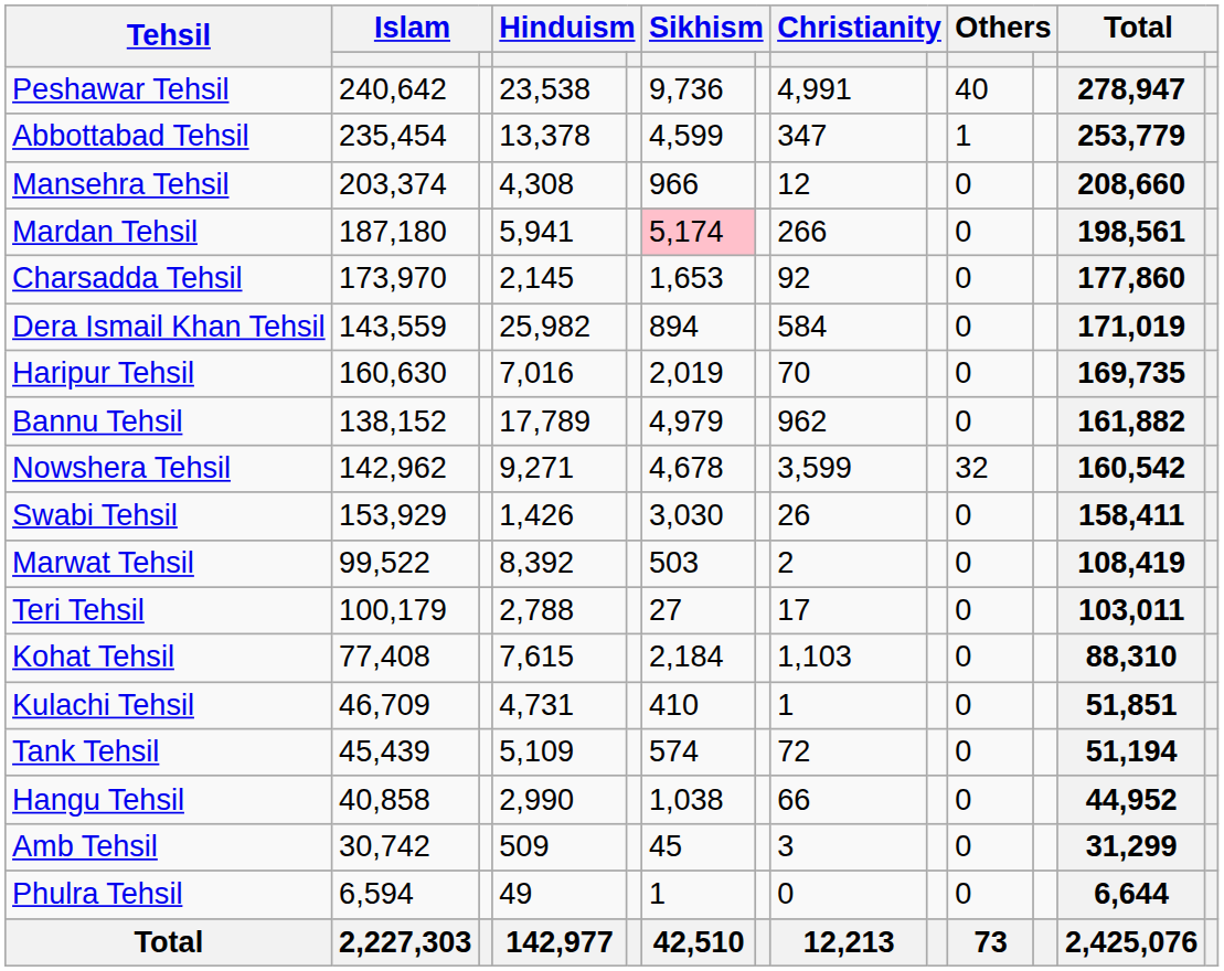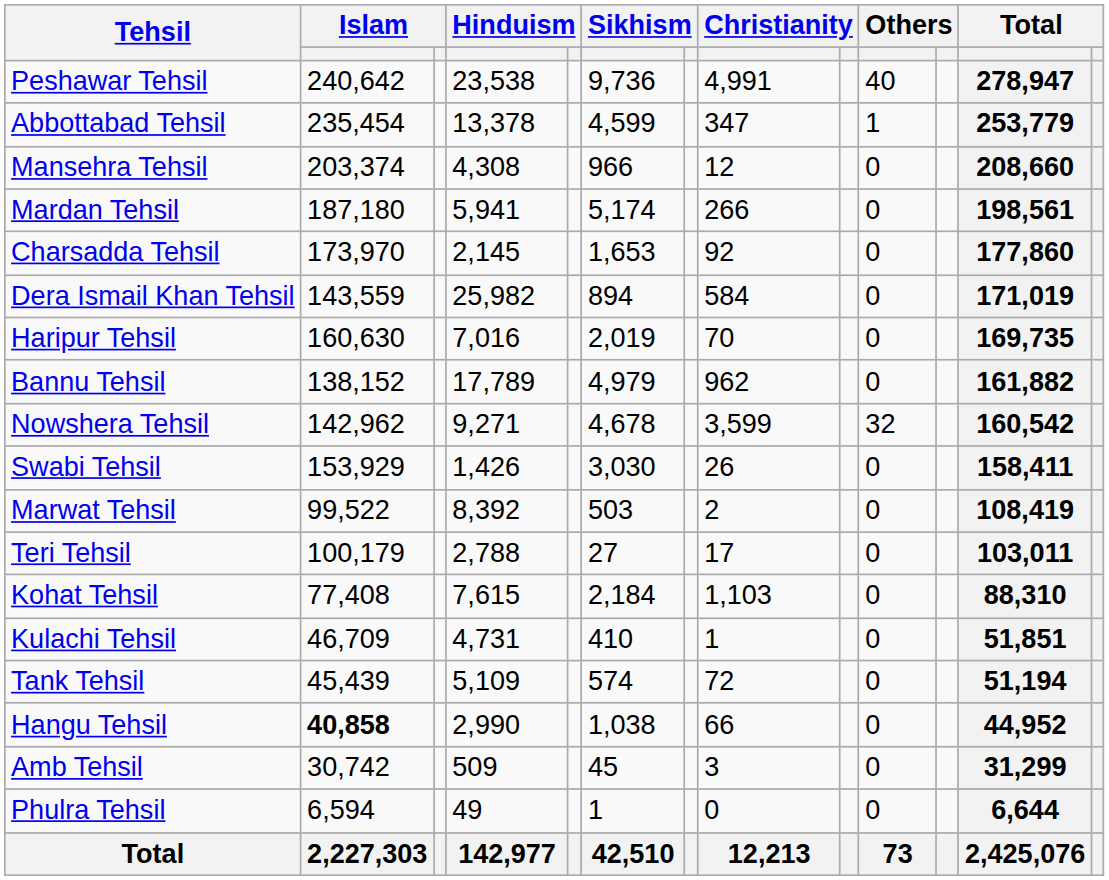Mardan Tehsil | column 6: pink background -> no background
Hangu Tehsil | column 2: normal -> bold
